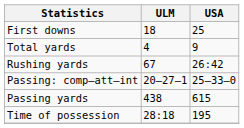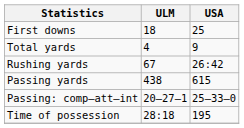rows swapped: Passing yards <-> Passing: comp–att–int
